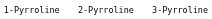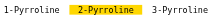1-Pyrroline | column 2: no background -> gold background
